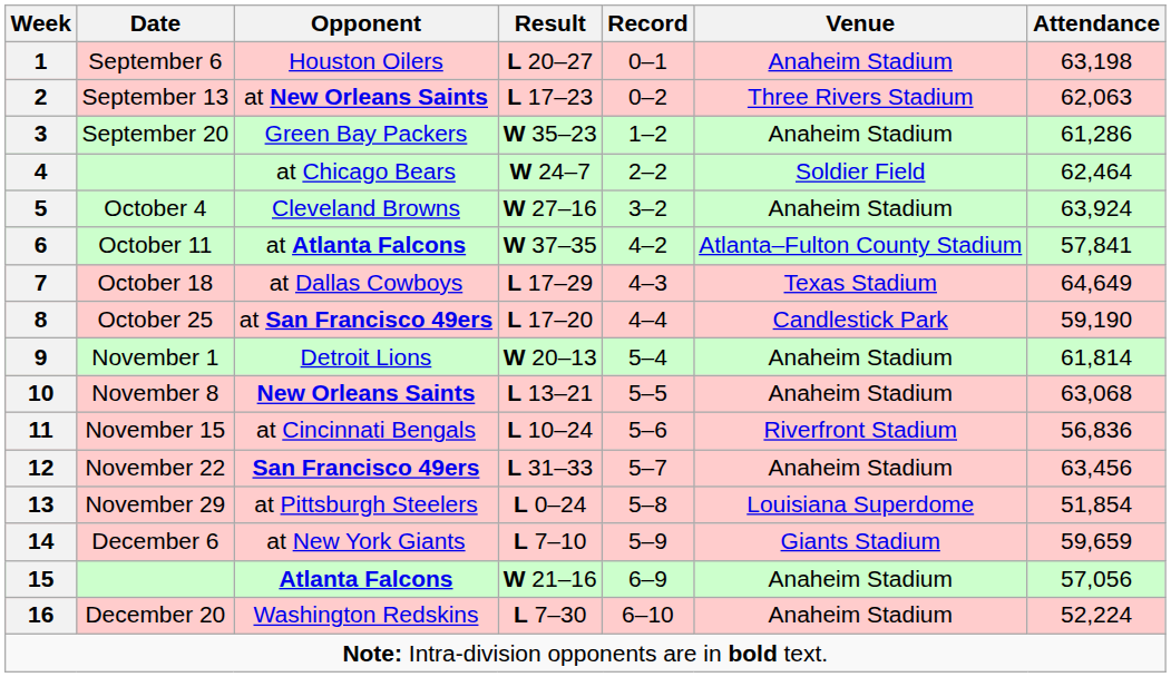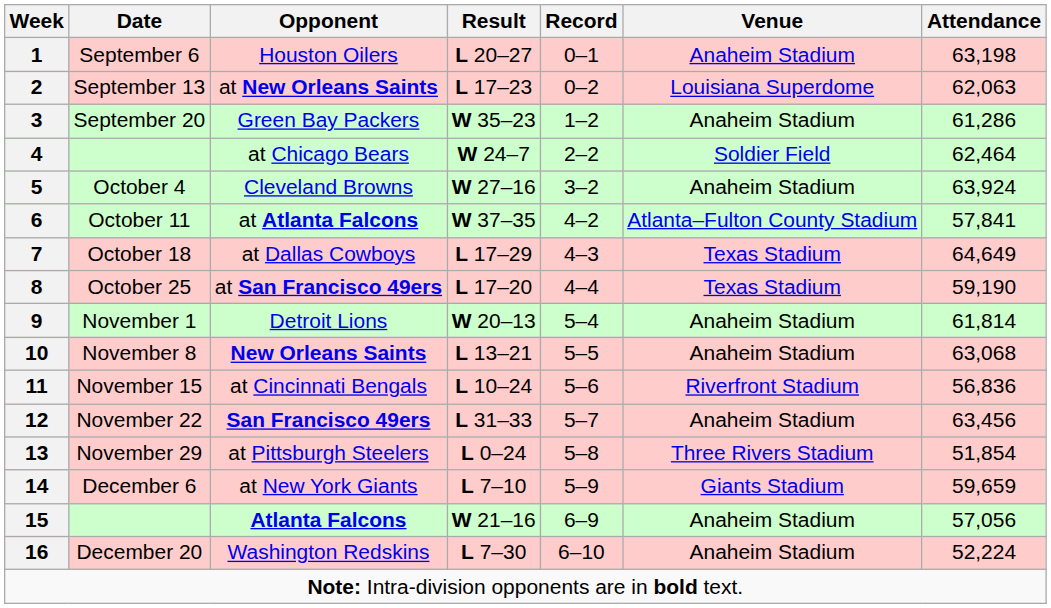2 | Venue: Three Rivers Stadium -> Louisiana Superdome
8 | Venue: Candlestick Park -> Texas Stadium
13 | Venue: Louisiana Superdome -> Three Rivers Stadium
